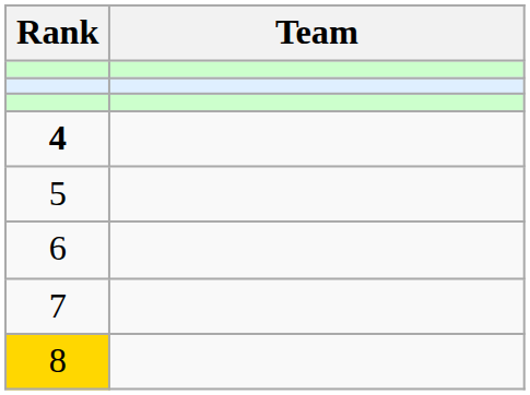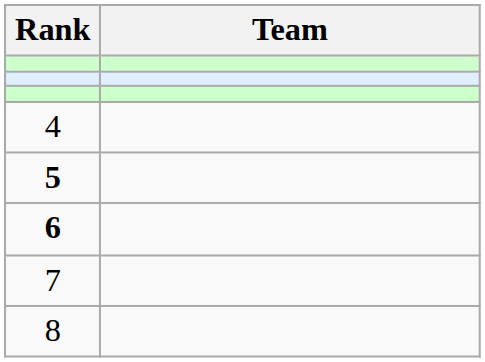row 5 | Rank: bold -> normal
row 6 | Rank: normal -> bold
row 7 | Rank: normal -> bold
row 9 | Rank: gold background -> no background
